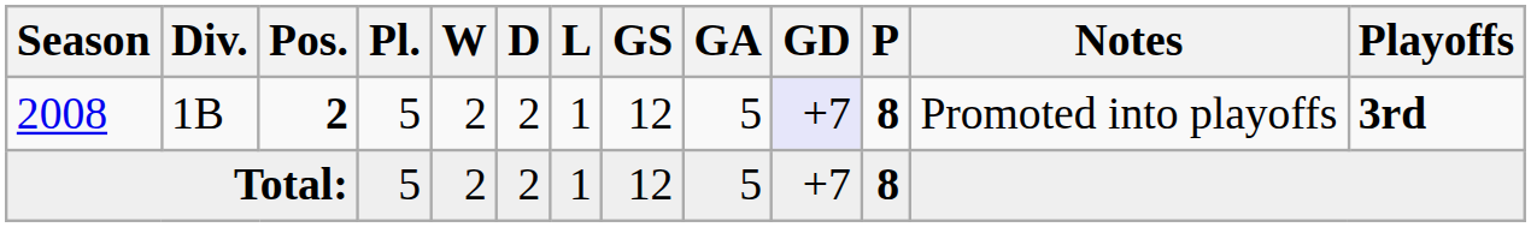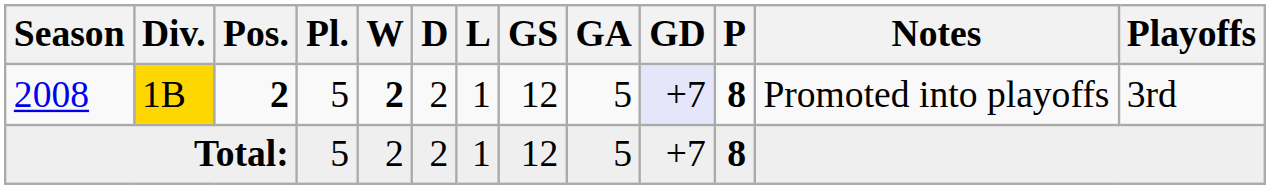2008 | Div.: no background -> gold background
2008 | W: normal -> bold
2008 | Playoffs: bold -> normal
